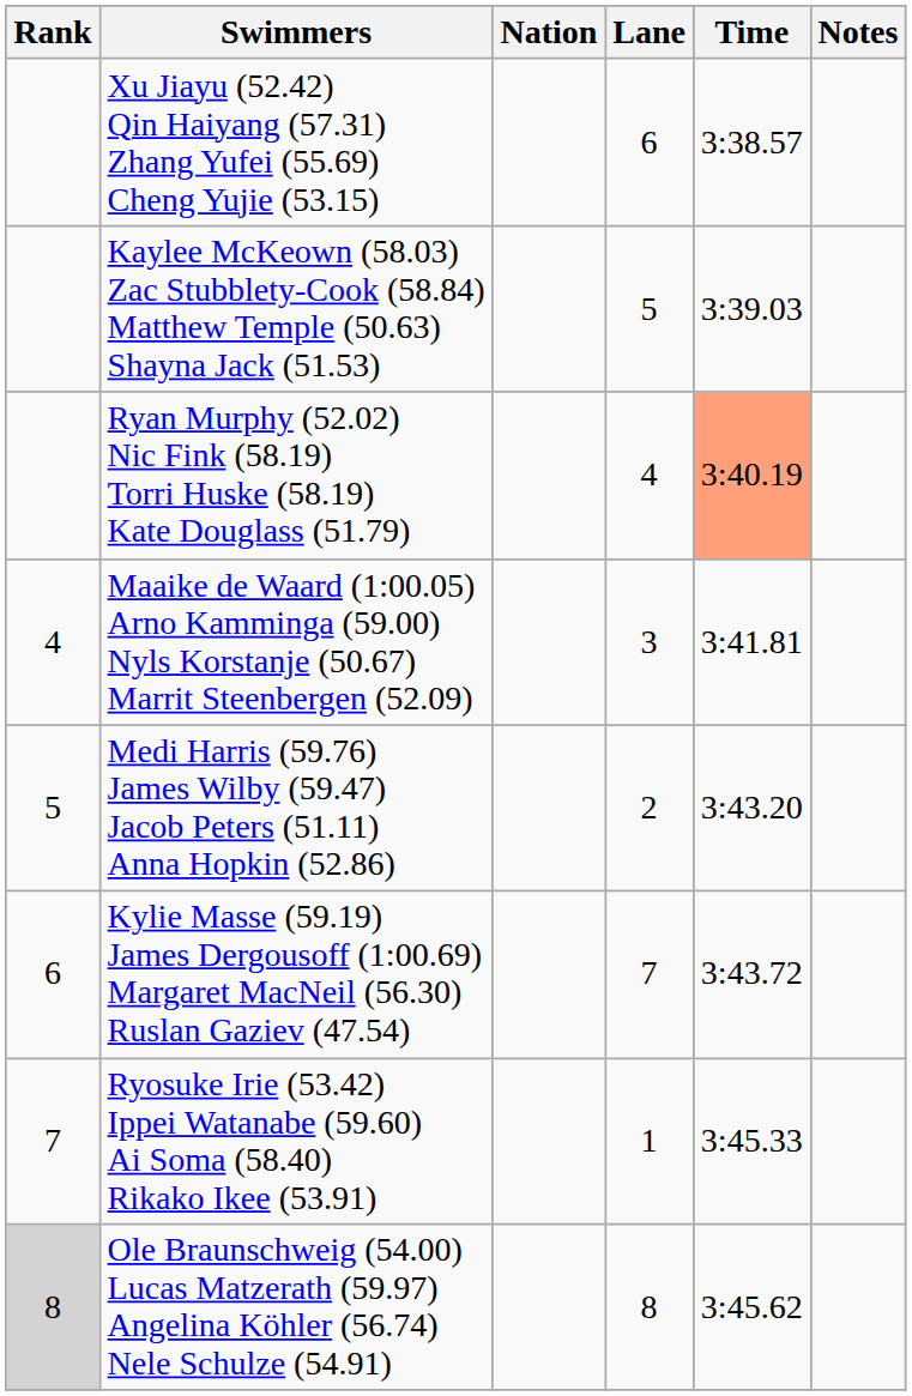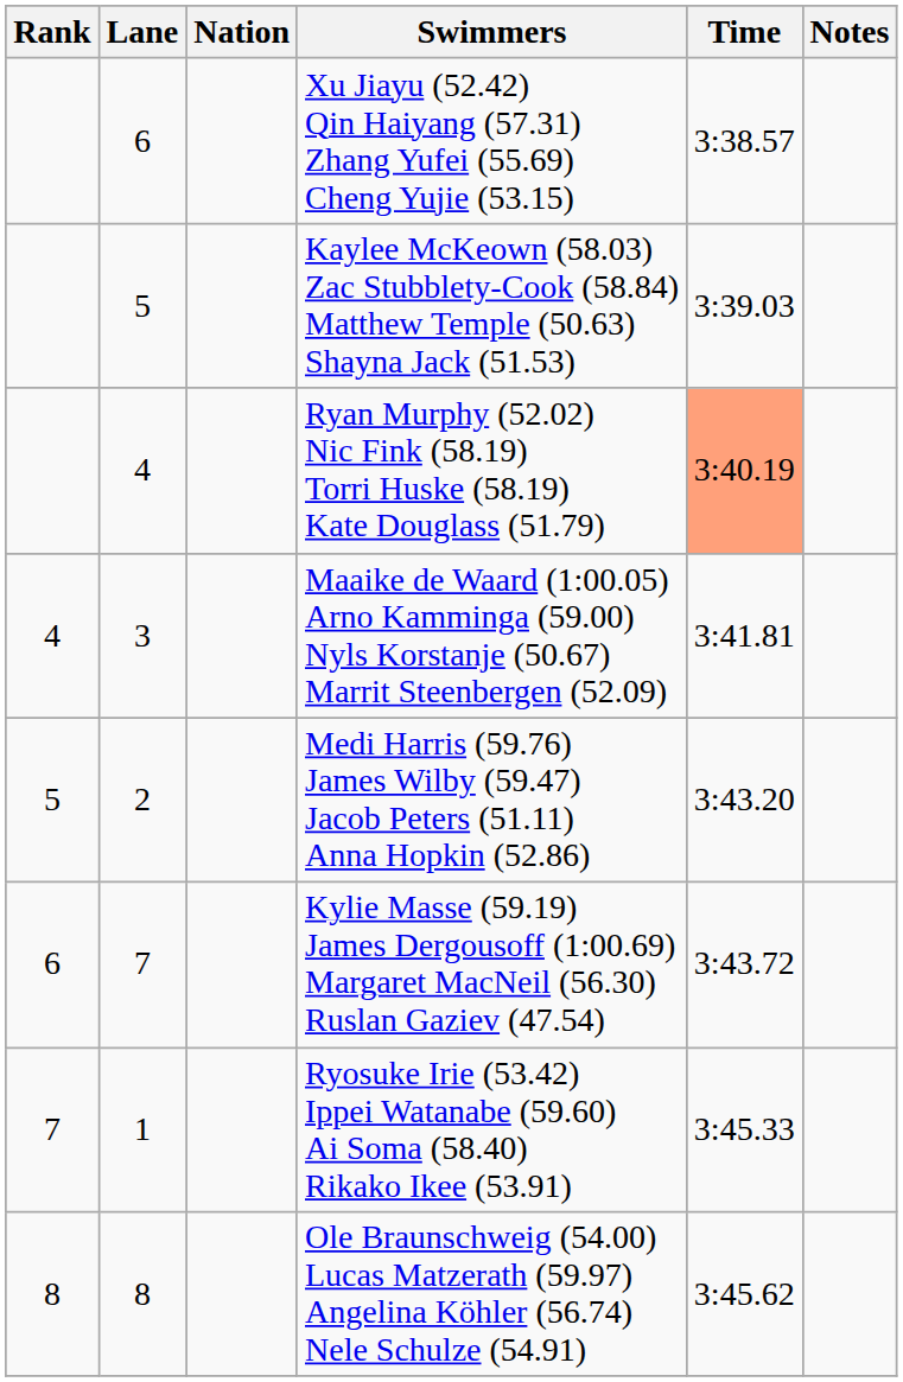columns swapped: Lane <-> Swimmers
row 9 | Rank: lightgrey background -> no background
